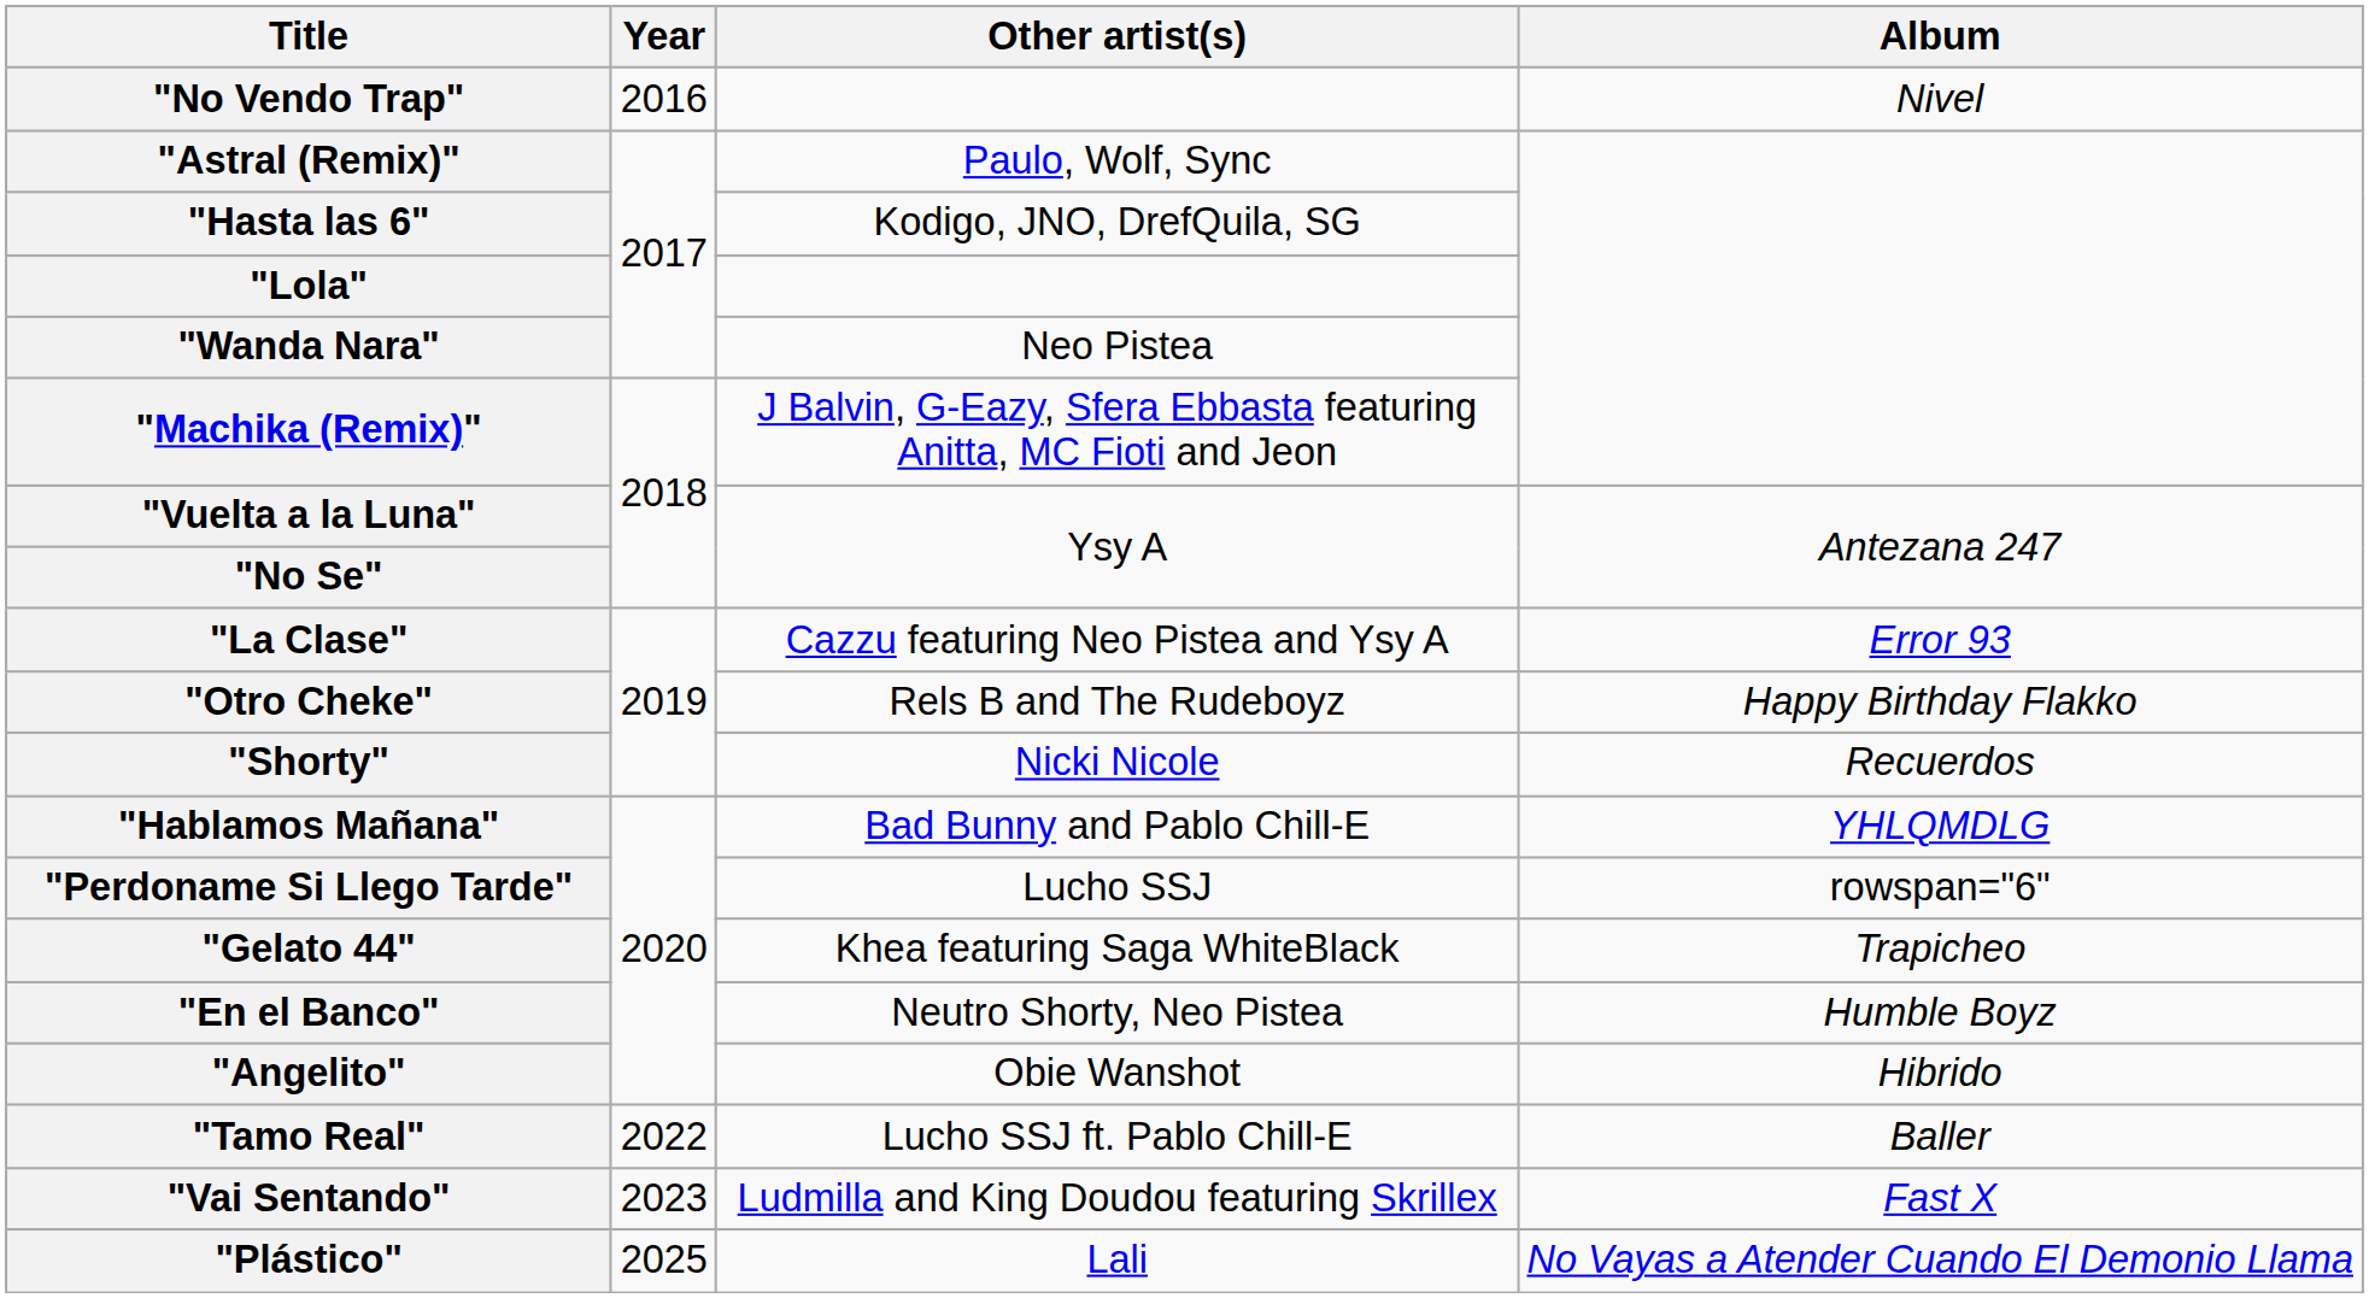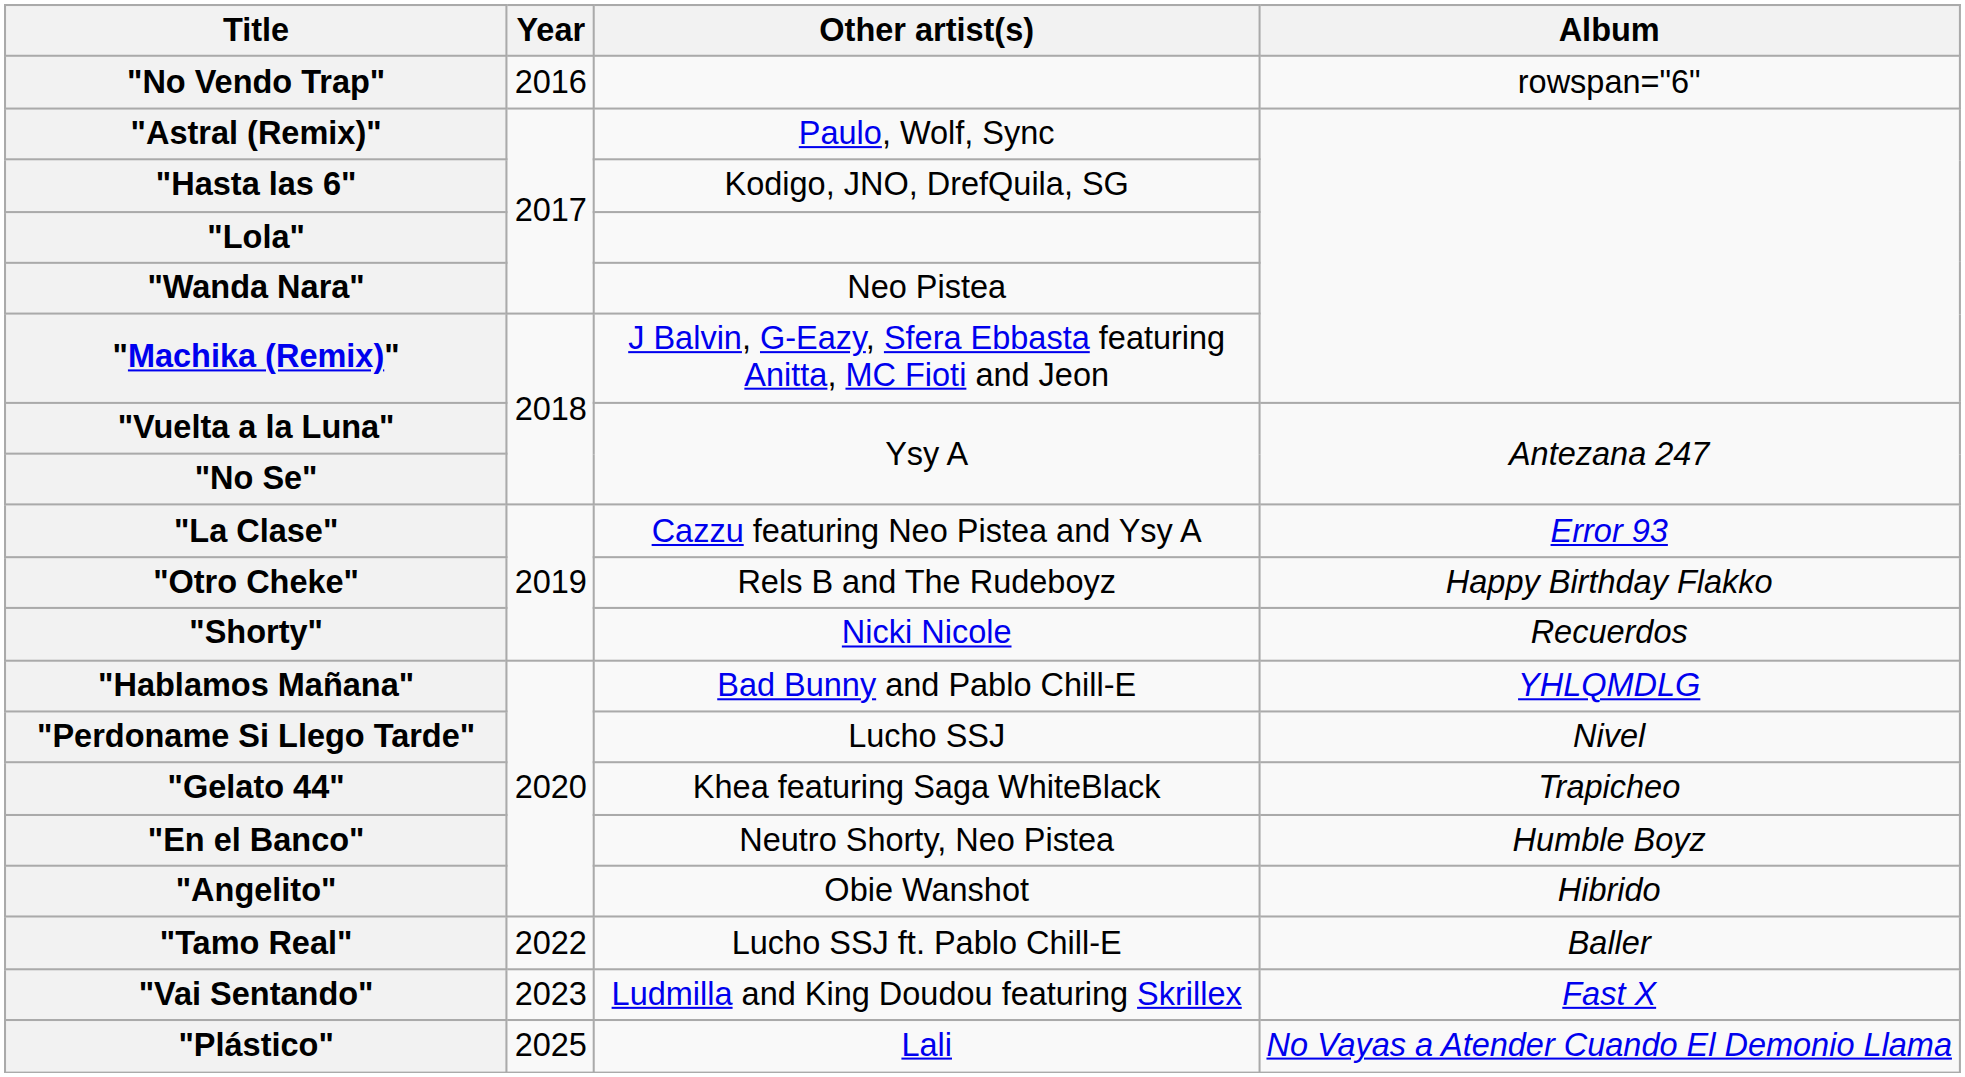"No Vendo Trap" | Album: Nivel -> rowspan="6"
"Perdoname Si Llego Tarde" | Album: rowspan="6" -> Nivel
